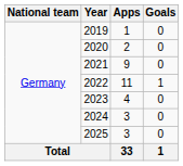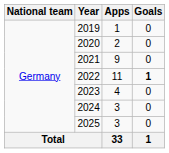2022 | Goals: normal -> bold
